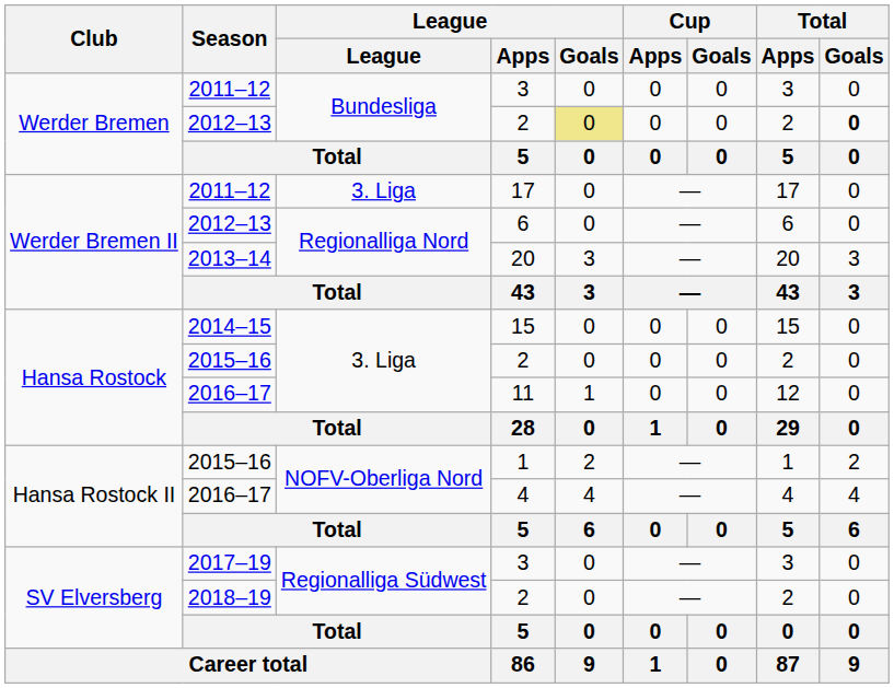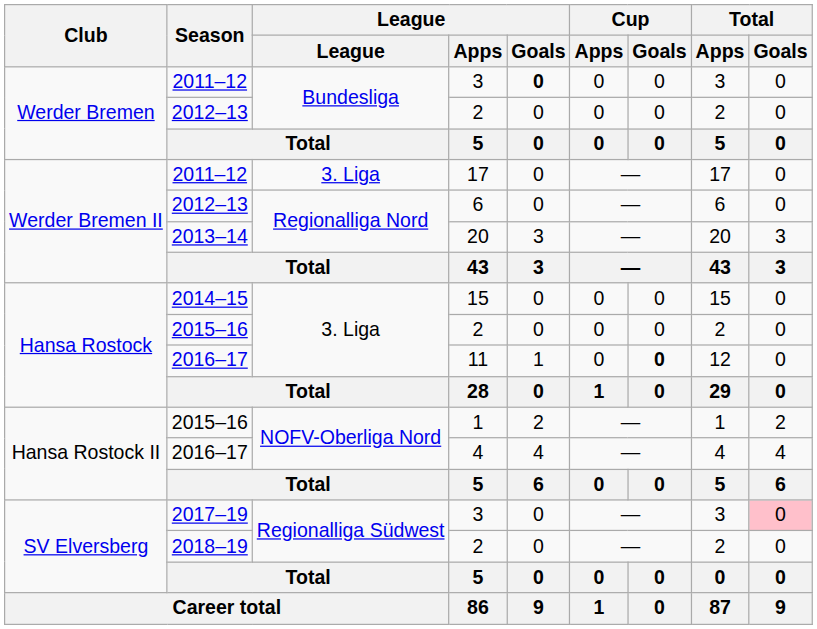2011–12 / 3 | League / Goals: normal -> bold
2012–13 / 2 | League / Goals: khaki background -> no background
2012–13 / 2 | Total / Goals: bold -> normal
11 | Cup / Goals: normal -> bold
2017–19 / 3 | Total / Goals: no background -> pink background
